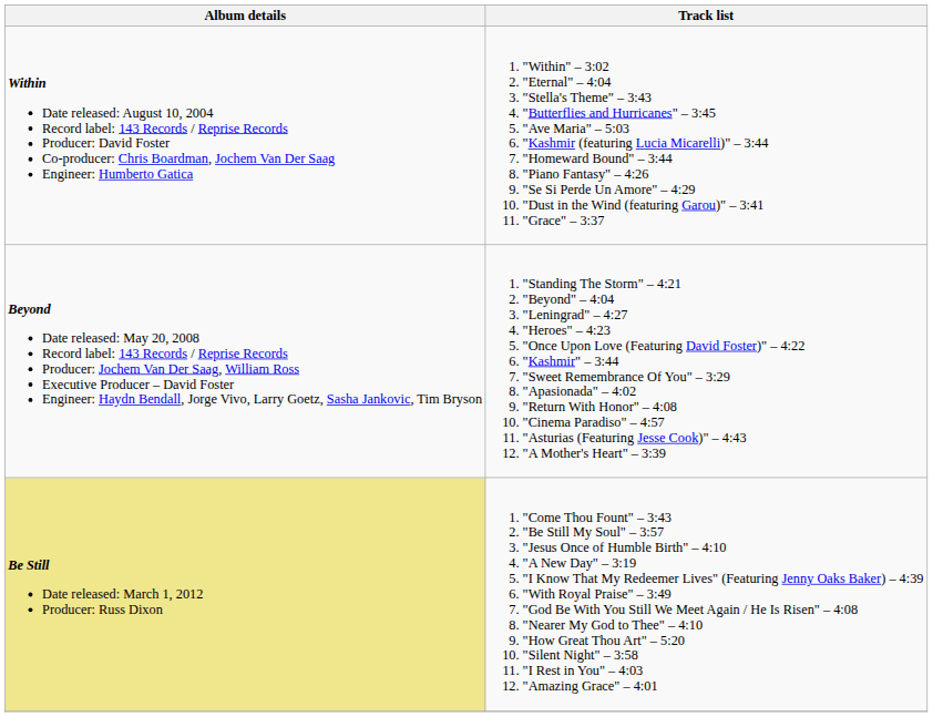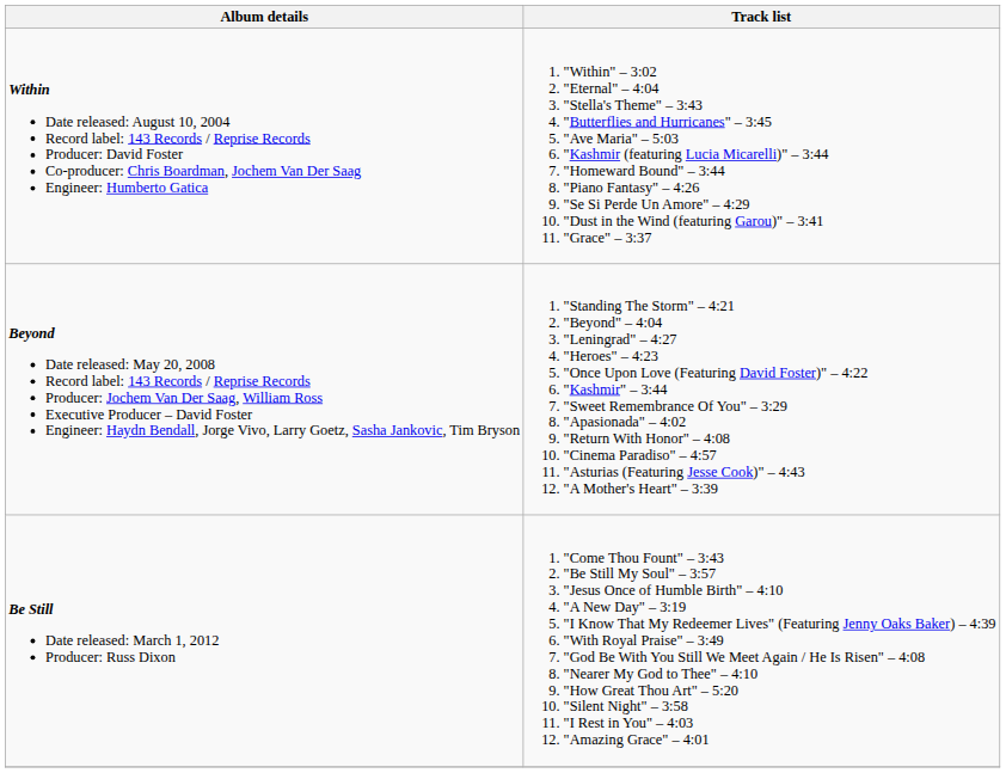Be Still Date released: March 1, 2012 Producer: Russ Dixon | Album details: khaki background -> no background
